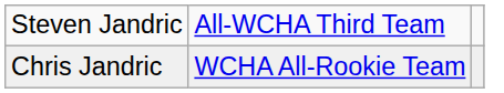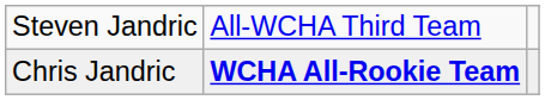row 2 | column 2: normal -> bold
